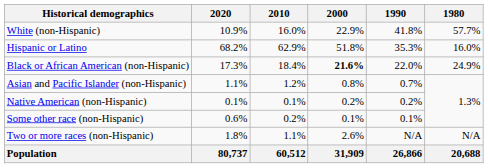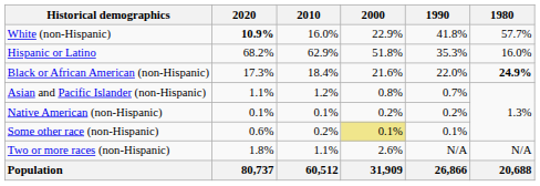White (non-Hispanic) | 2020: normal -> bold
Black or African American (non-Hispanic) | 2000: bold -> normal
Black or African American (non-Hispanic) | 1980: normal -> bold
Some other race (non-Hispanic) | 2000: no background -> khaki background
